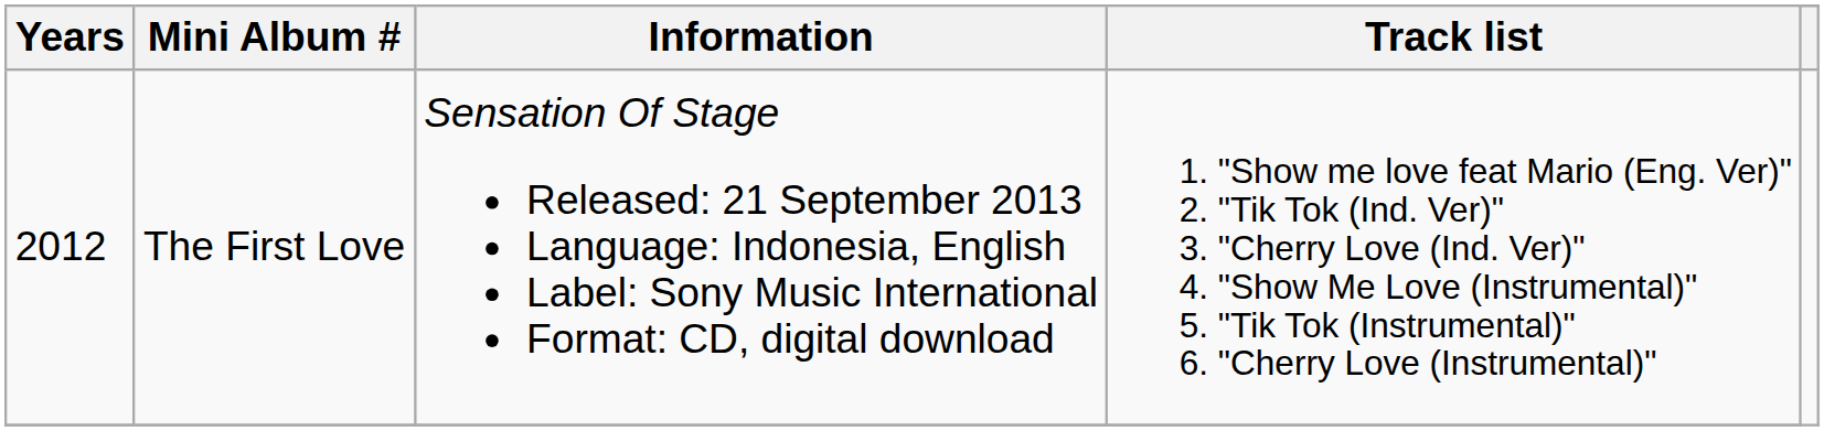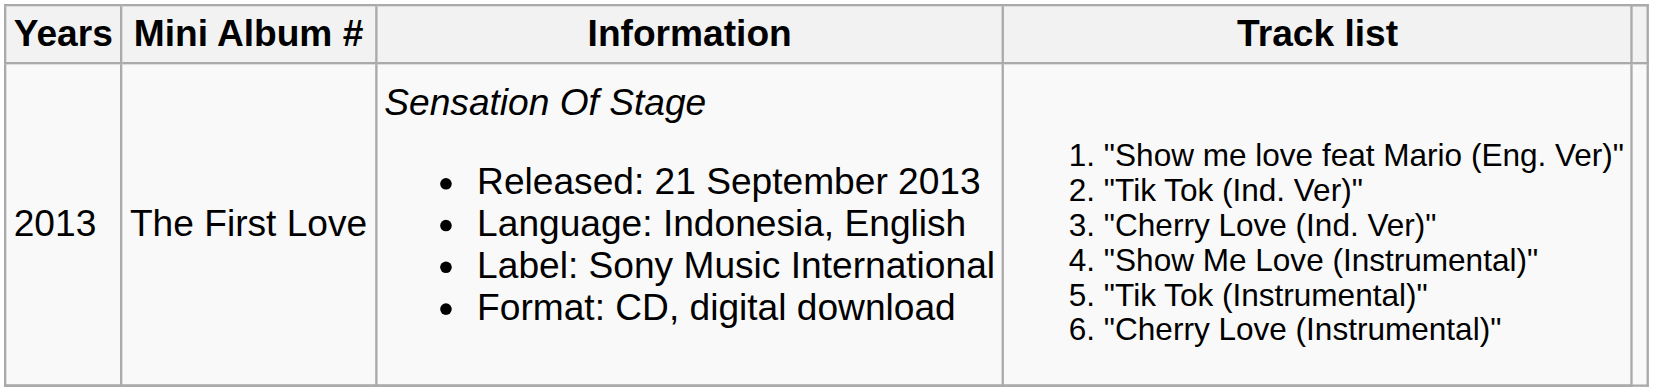The First Love | Years: 2012 -> 2013
